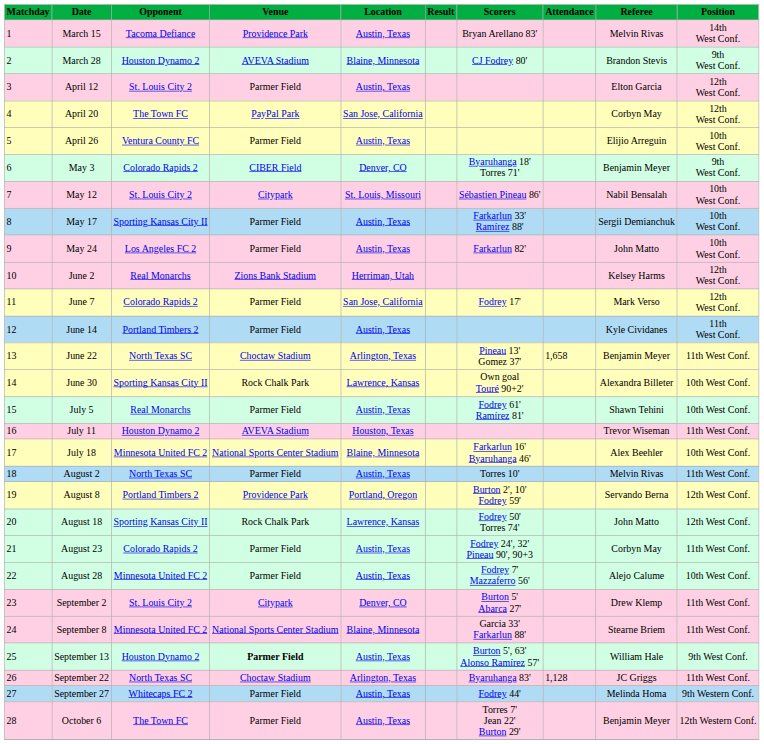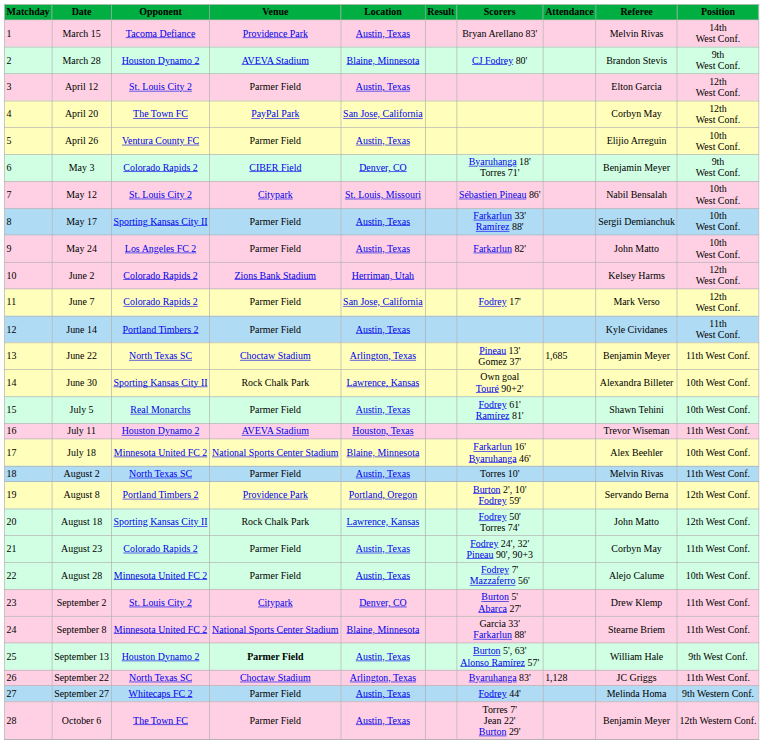June 2 | Opponent: Real Monarchs -> Colorado Rapids 2
June 22 | Attendance: 1,658 -> 1,685
